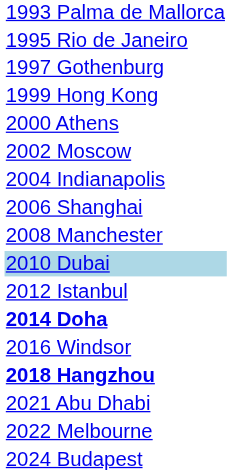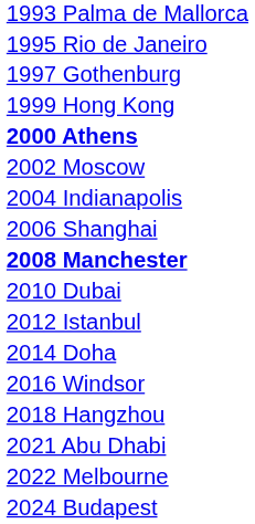2000 Athens | column 1: normal -> bold
2008 Manchester | column 1: normal -> bold
2010 Dubai | column 1: lightblue background -> no background
2014 Doha | column 1: bold -> normal
2018 Hangzhou | column 1: bold -> normal
